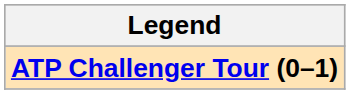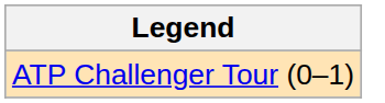row 2 | column 1: bold -> normal
